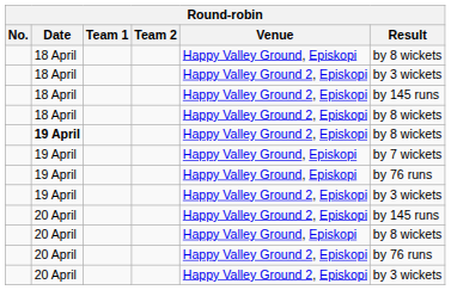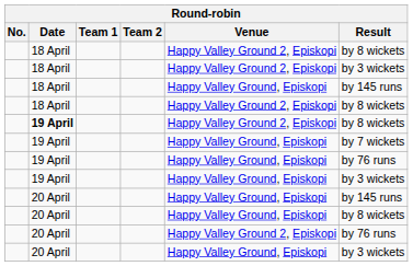row 3 | Venue: Happy Valley Ground, Episkopi -> Happy Valley Ground 2, Episkopi
row 5 | Venue: Happy Valley Ground 2, Episkopi -> Happy Valley Ground, Episkopi
row 10 | Venue: Happy Valley Ground 2, Episkopi -> Happy Valley Ground, Episkopi
row 11 | Venue: Happy Valley Ground 2, Episkopi -> Happy Valley Ground, Episkopi
row 14 | Venue: Happy Valley Ground 2, Episkopi -> Happy Valley Ground, Episkopi
